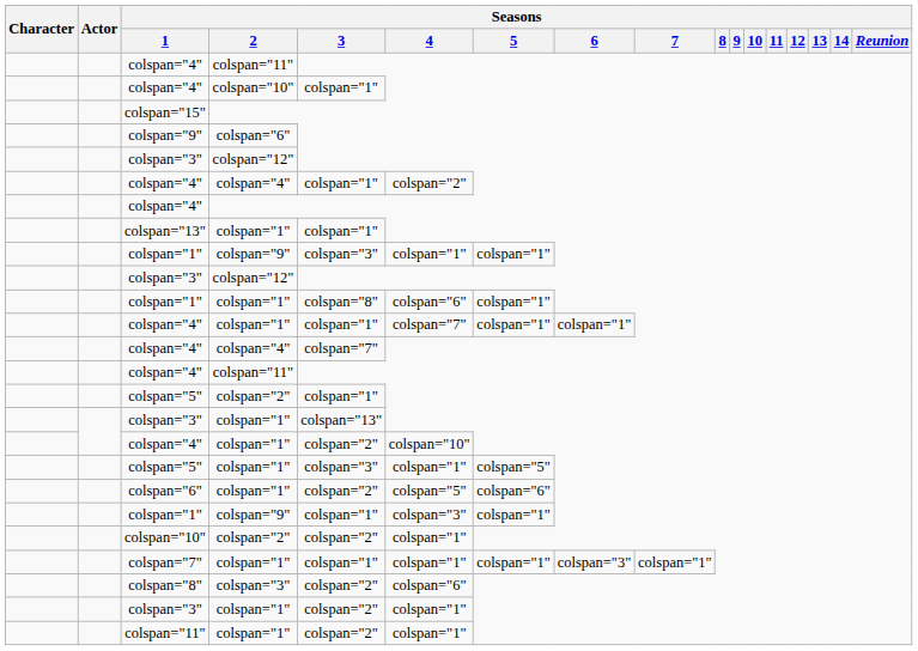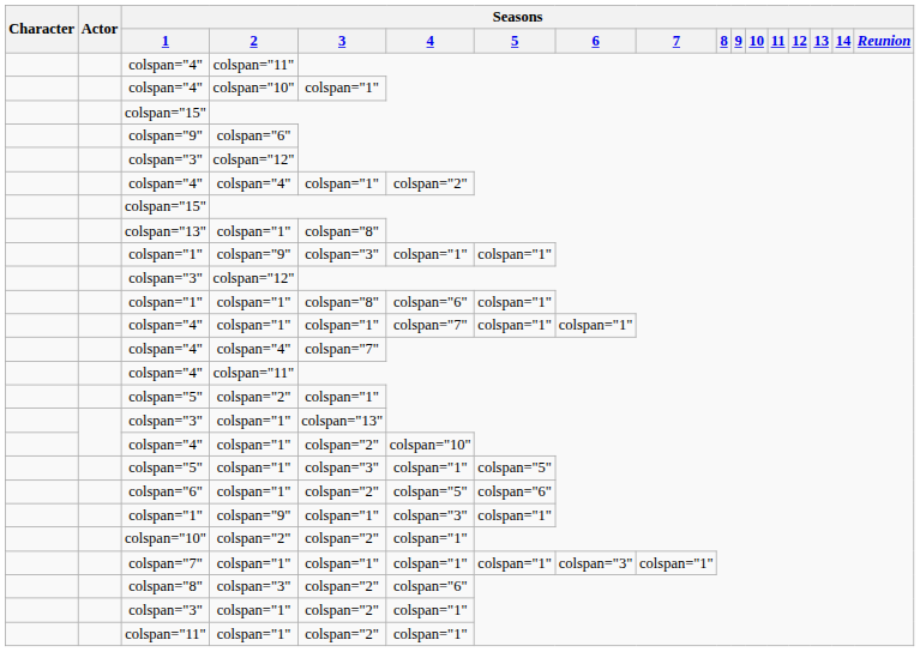row 9 | Seasons / 1: colspan="4" -> colspan="15"
row 10 | Seasons / 3: colspan="1" -> colspan="8"
